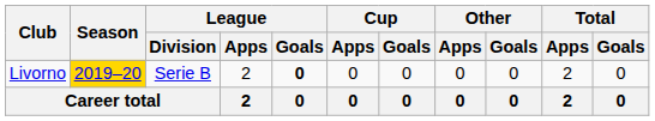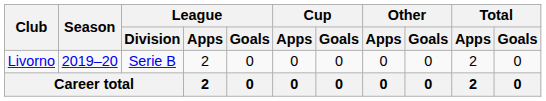Livorno | Season: gold background -> no background
Livorno | League / Goals: bold -> normal
